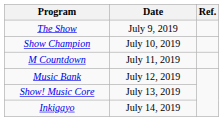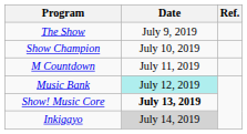Music Bank | Date: no background -> paleturquoise background
Show! Music Core | Date: normal -> bold
Inkigayo | Date: no background -> lightgrey background
